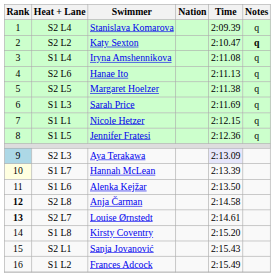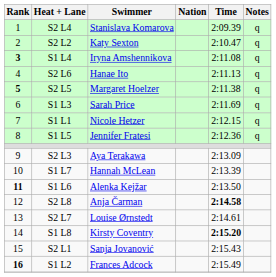S2 L2 | Notes: bold -> normal
S1 L4 | Rank: normal -> bold
S2 L5 | Rank: normal -> bold
S2 L3 | Rank: lightblue background -> no background
S2 L3 | Time: lavender background -> no background
S1 L7 | Rank: lightyellow background -> no background
S1 L6 | Rank: normal -> bold
S2 L8 | Rank: bold -> normal
S2 L8 | Time: normal -> bold
S2 L7 | Rank: bold -> normal
S1 L8 | Time: normal -> bold
S1 L2 | Rank: normal -> bold
